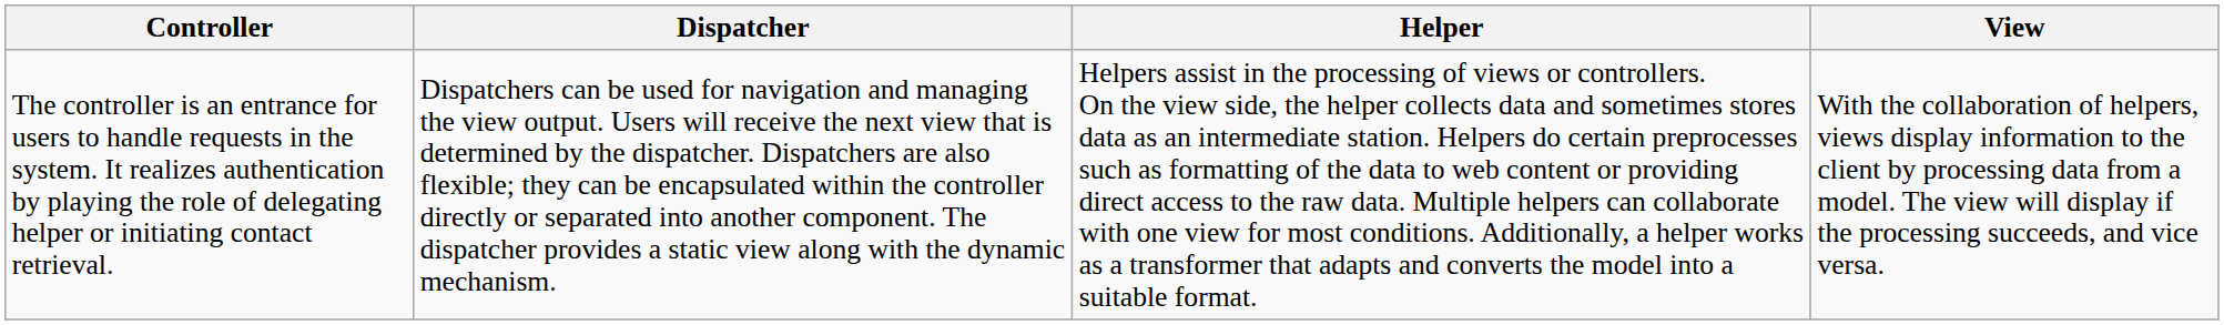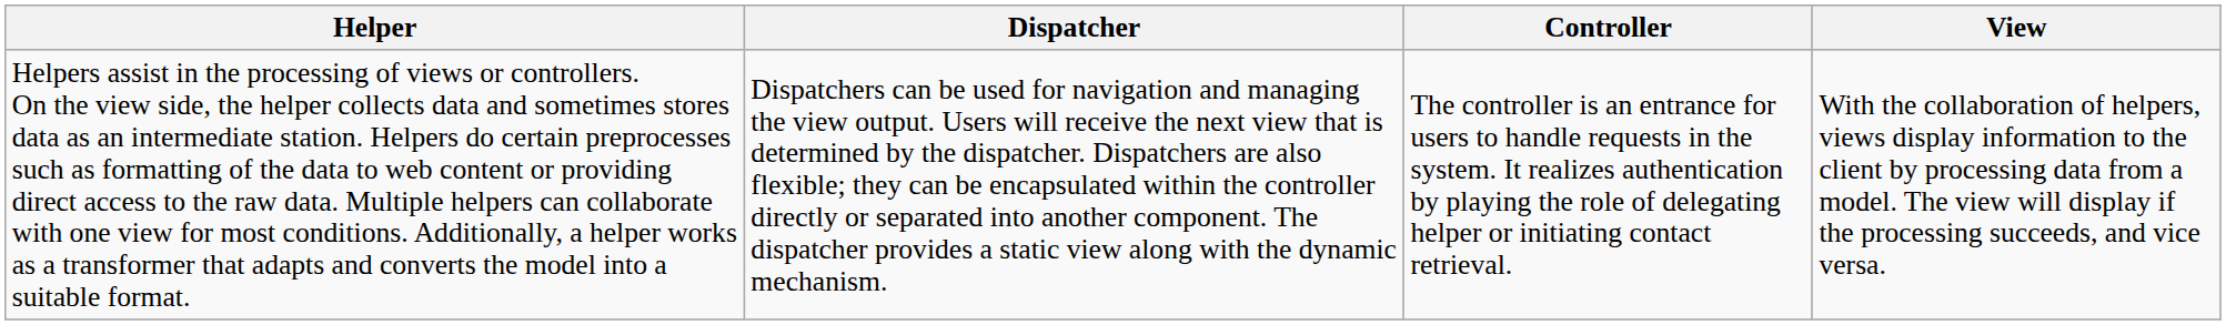columns swapped: Controller <-> Helper
